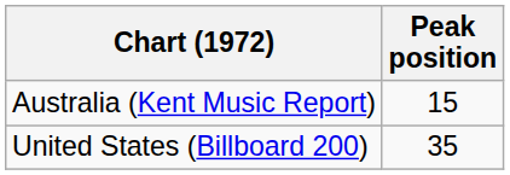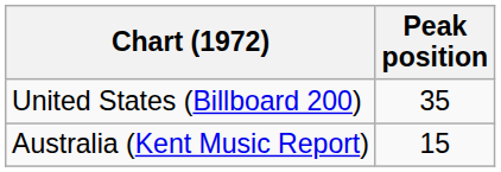rows swapped: Australia (Kent Music Report) <-> United States (Billboard 200)
